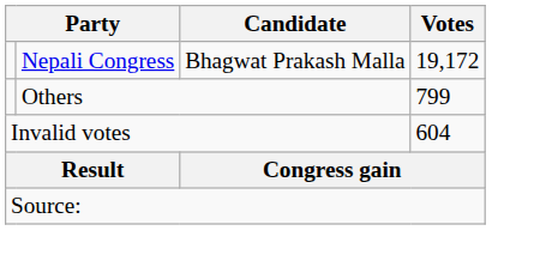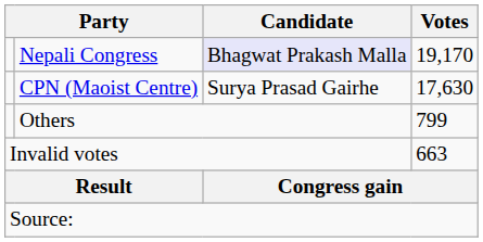Nepali Congress | Candidate: no background -> lavender background
Nepali Congress | Votes: 19,172 -> 19,170
+ row: CPN (Maoist Centre) | Surya Prasad Gairhe | 17,630
Invalid votes | Votes: 604 -> 663
